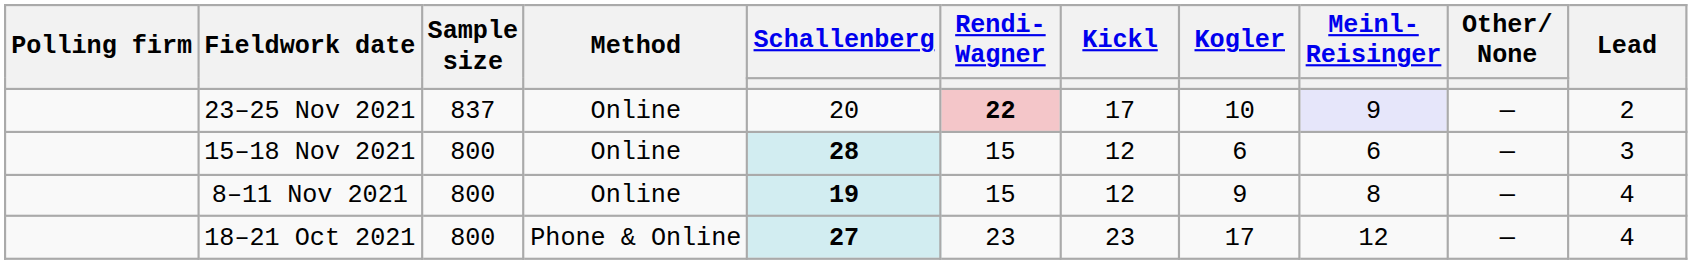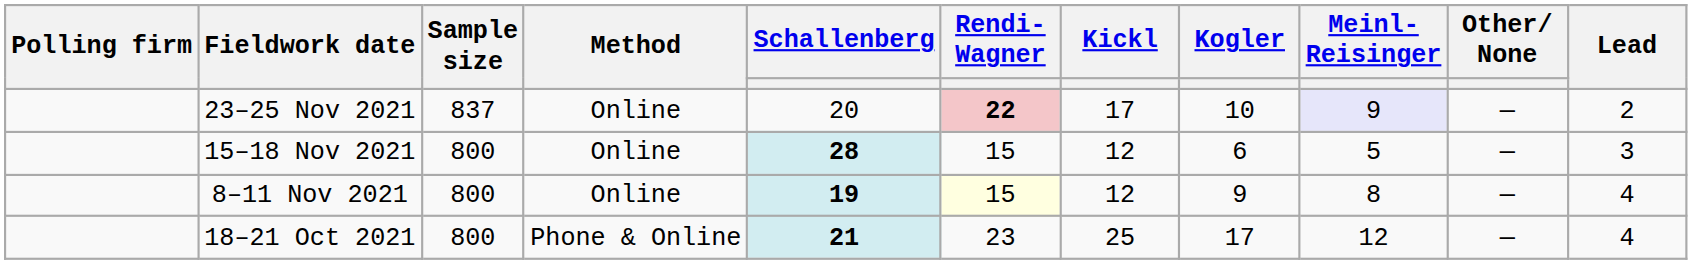15–18 Nov 2021 | Meinl-Reisinger: 6 -> 5
8–11 Nov 2021 | Rendi-Wagner: no background -> lightyellow background
18–21 Oct 2021 | Schallenberg: 27 -> 21
18–21 Oct 2021 | Kickl: 23 -> 25
